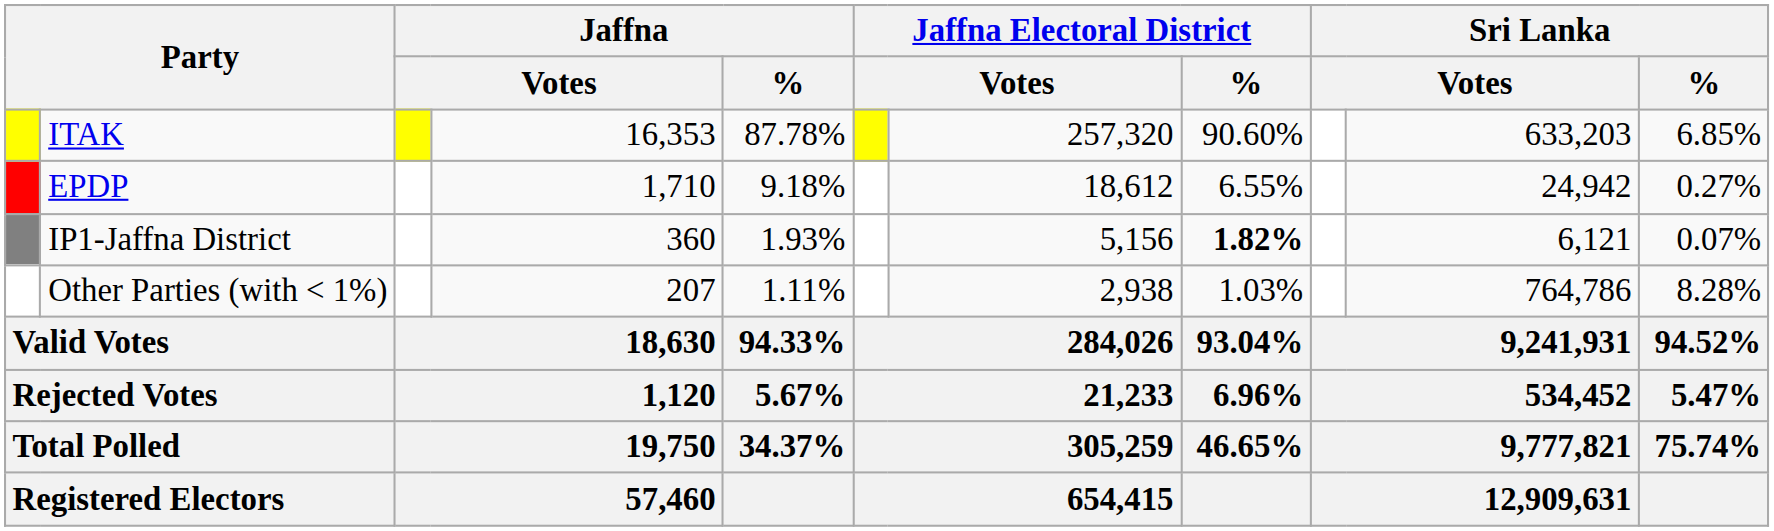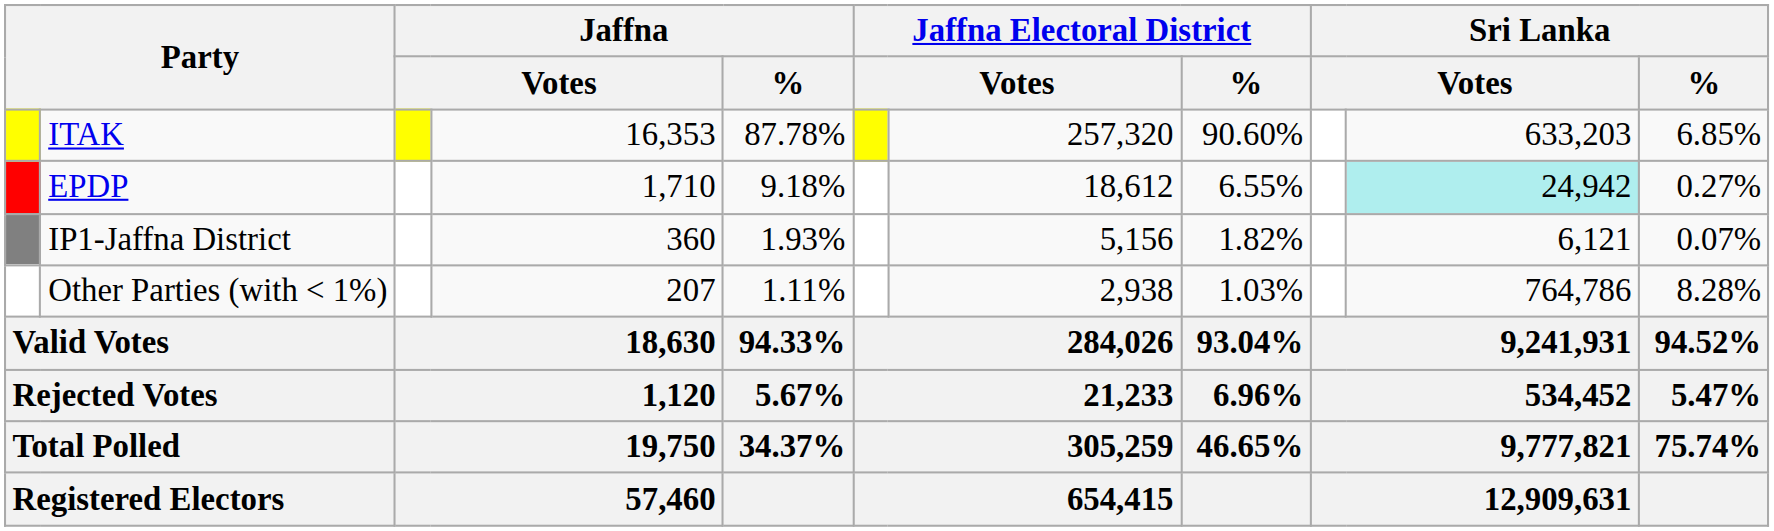EPDP | column 10: no background -> paleturquoise background
IP1-Jaffna District | Jaffna Electoral District / %: bold -> normal
